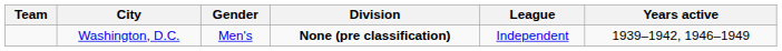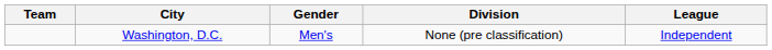- column: Years active | 1939–1942, 1946–1949
Washington, D.C. | Division: bold -> normal
